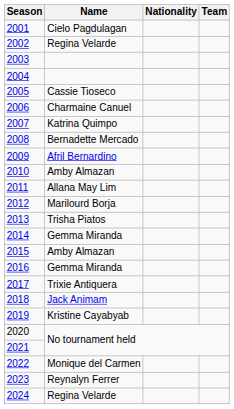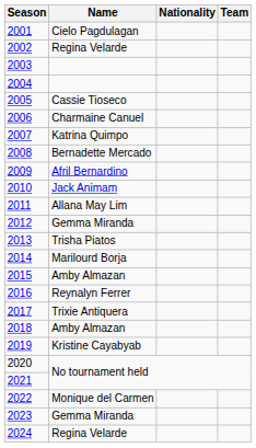2010 | Name: Amby Almazan -> Jack Animam
2012 | Name: Marilourd Borja -> Gemma Miranda
2014 | Name: Gemma Miranda -> Marilourd Borja
2016 | Name: Gemma Miranda -> Reynalyn Ferrer
2018 | Name: Jack Animam -> Amby Almazan
2023 | Name: Reynalyn Ferrer -> Gemma Miranda
